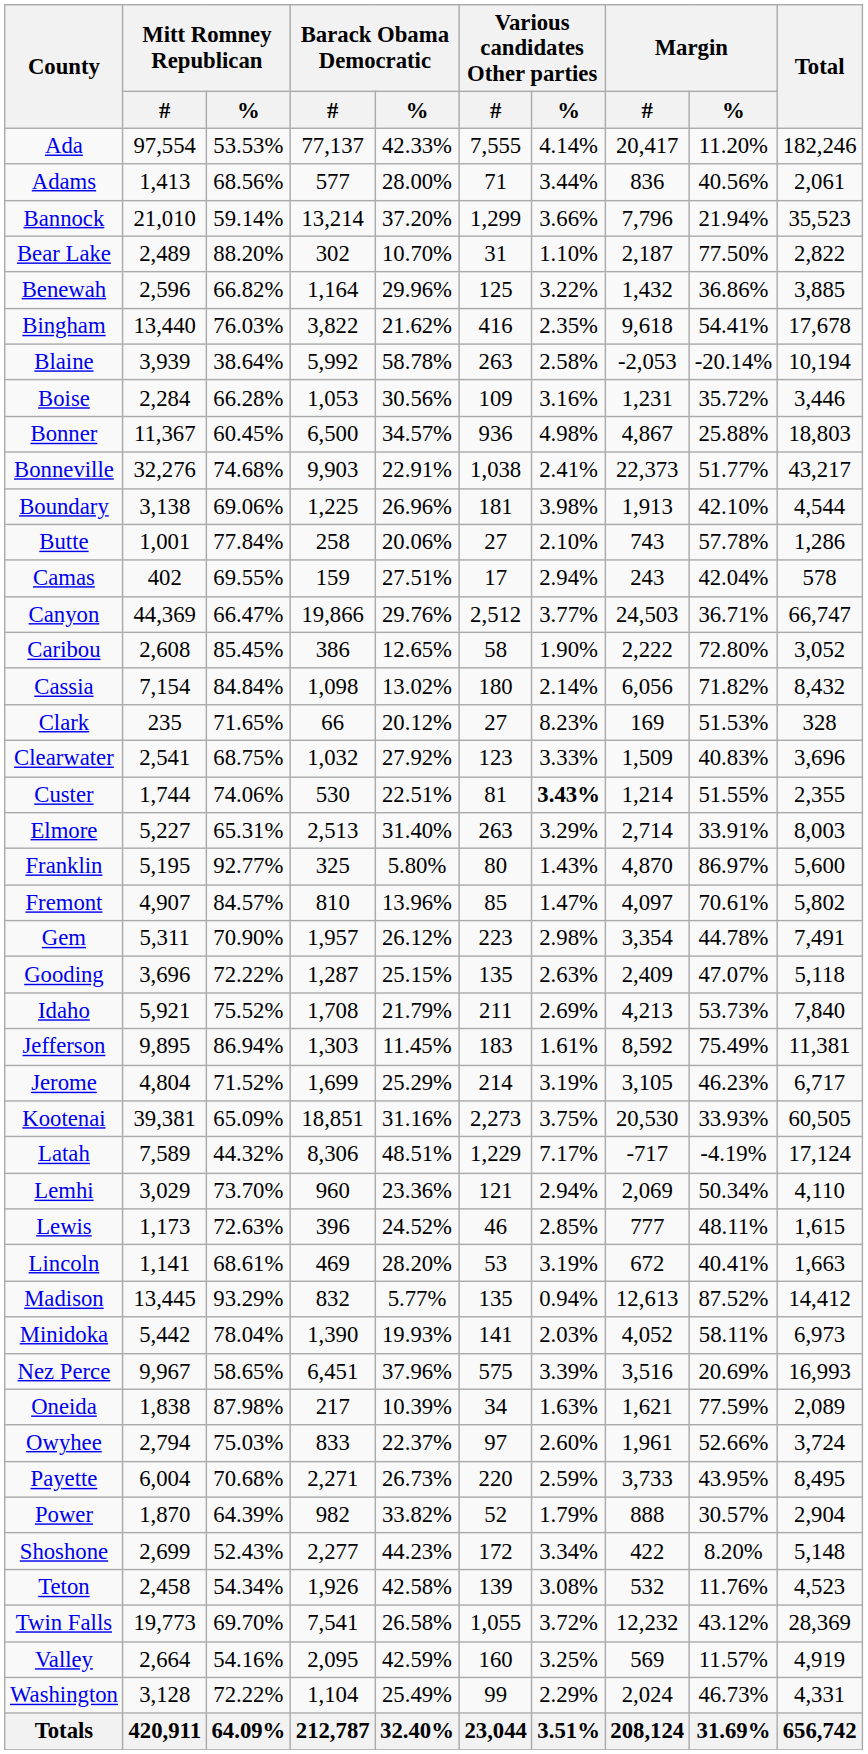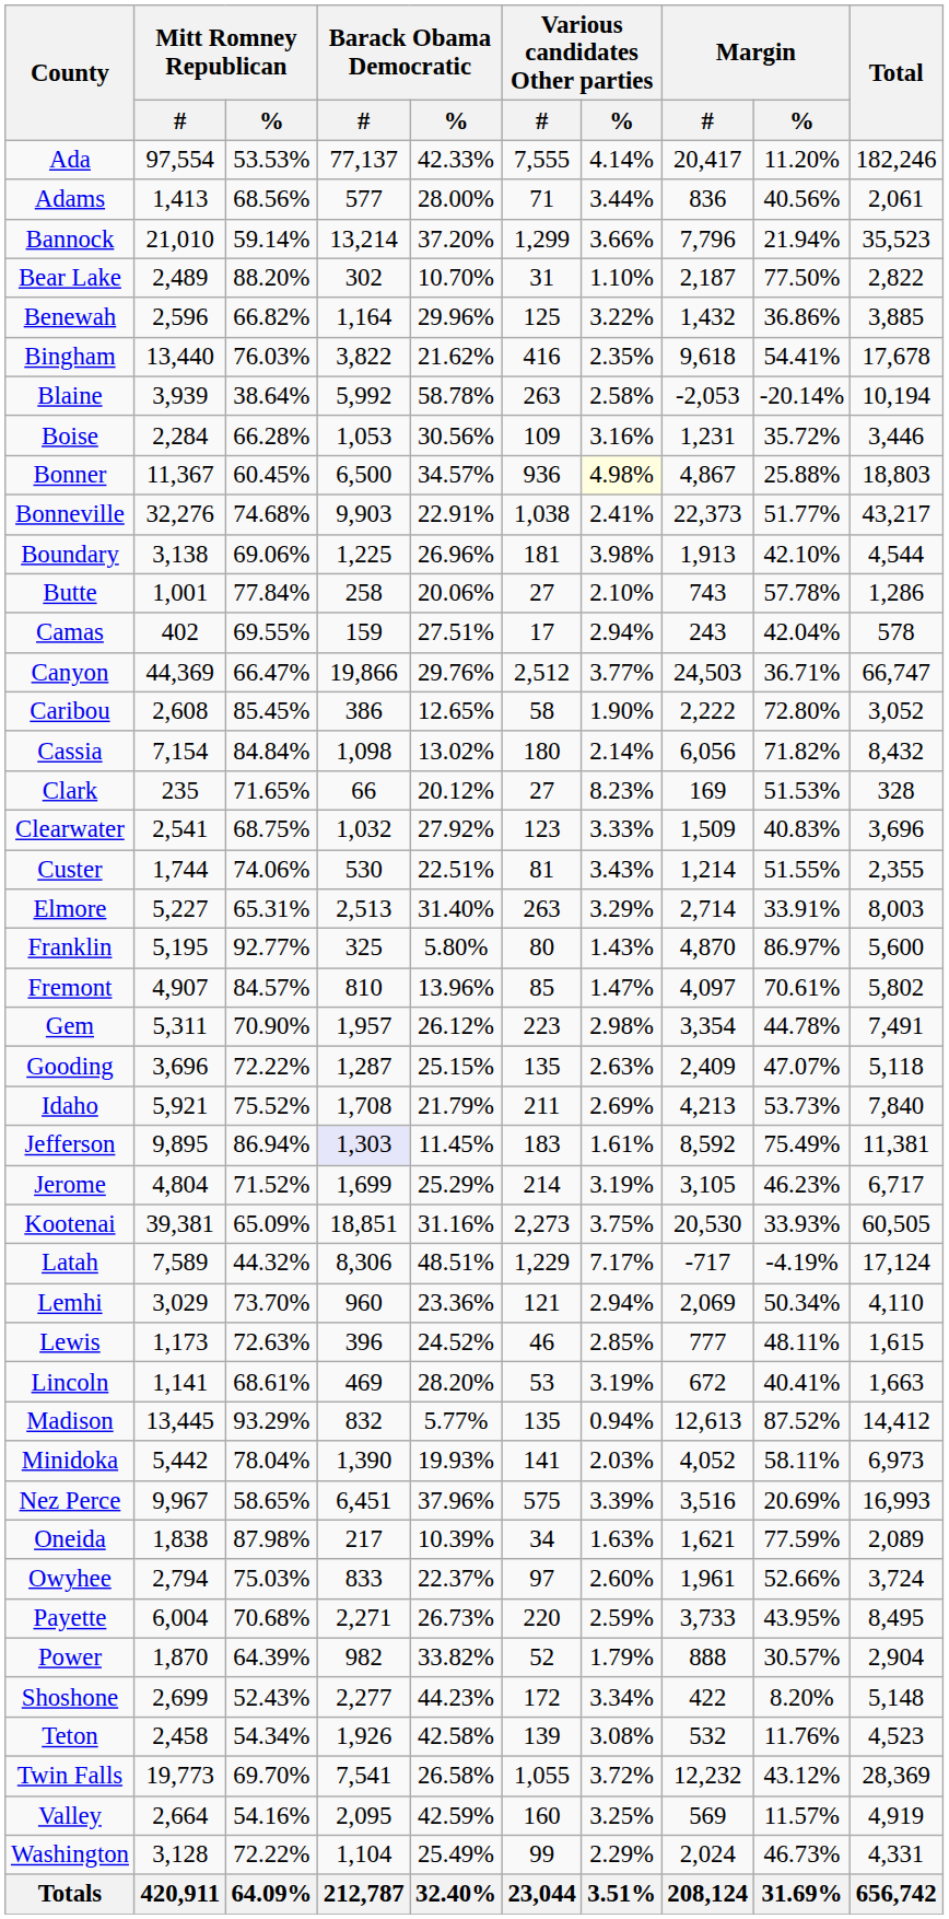Bonner | Various candidates Other parties / %: no background -> lightyellow background
Custer | Various candidates Other parties / %: bold -> normal
Jefferson | Barack Obama Democratic / #: no background -> lavender background
